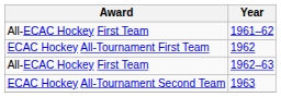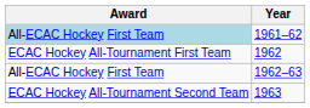row 2 | Award: no background -> lightblue background
